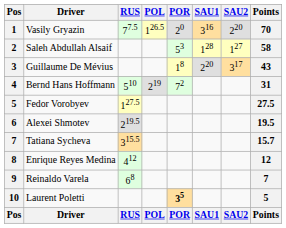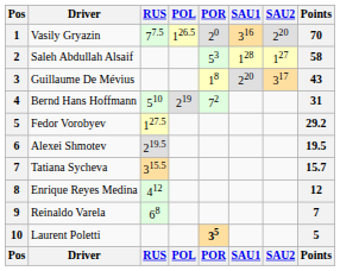Fedor Vorobyev | Points: 27.5 -> 29.2
